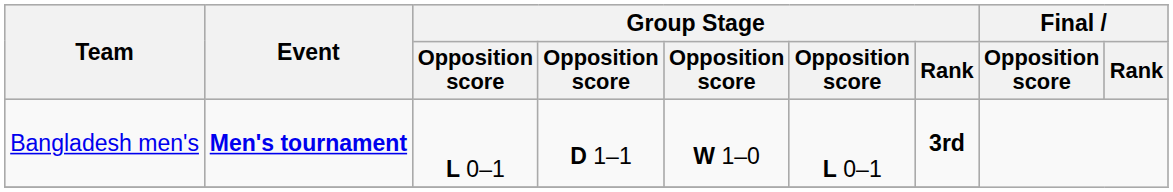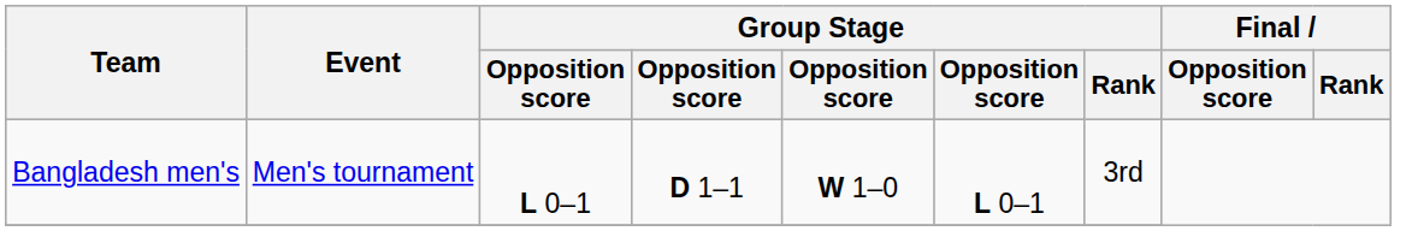Bangladesh men's | Event: bold -> normal
Bangladesh men's | Group Stage / Rank: bold -> normal
